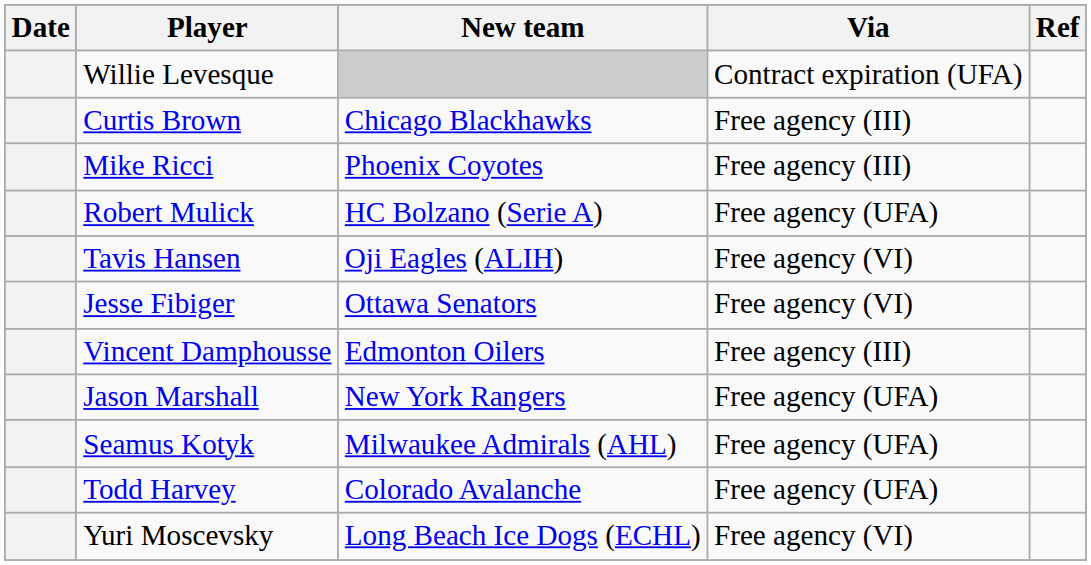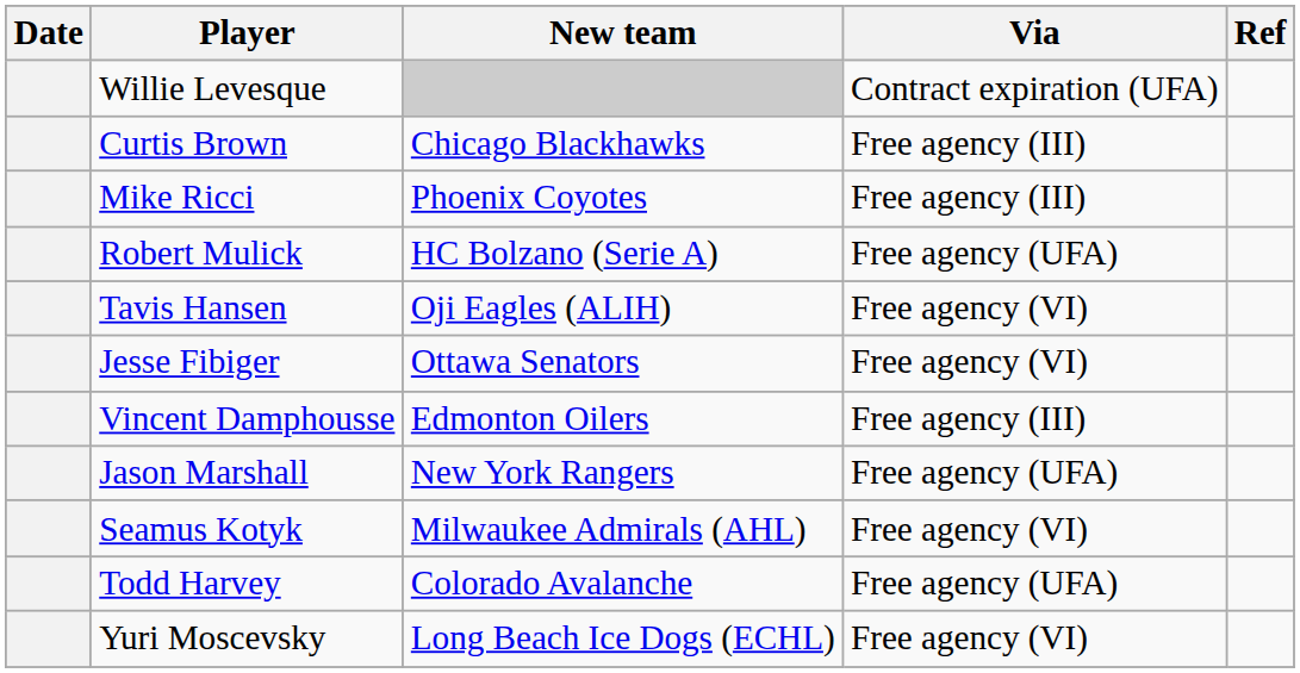Seamus Kotyk | Via: Free agency (UFA) -> Free agency (VI)
